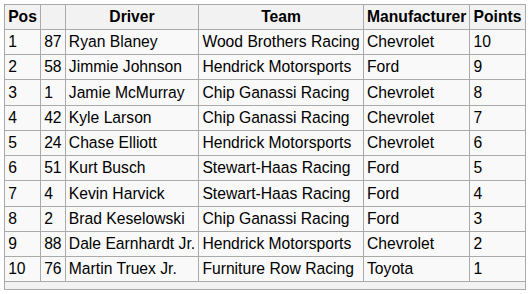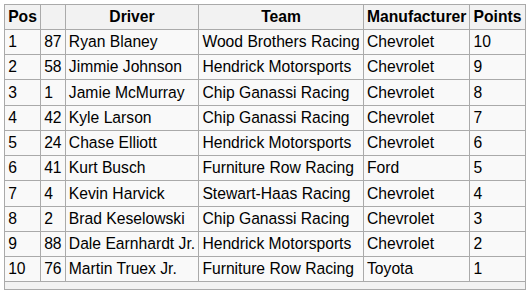Jimmie Johnson | Manufacturer: Ford -> Chevrolet
Kurt Busch | column 2: 51 -> 41
Kurt Busch | Team: Stewart-Haas Racing -> Furniture Row Racing
Kevin Harvick | Manufacturer: Ford -> Chevrolet
Brad Keselowski | Manufacturer: Ford -> Chevrolet
